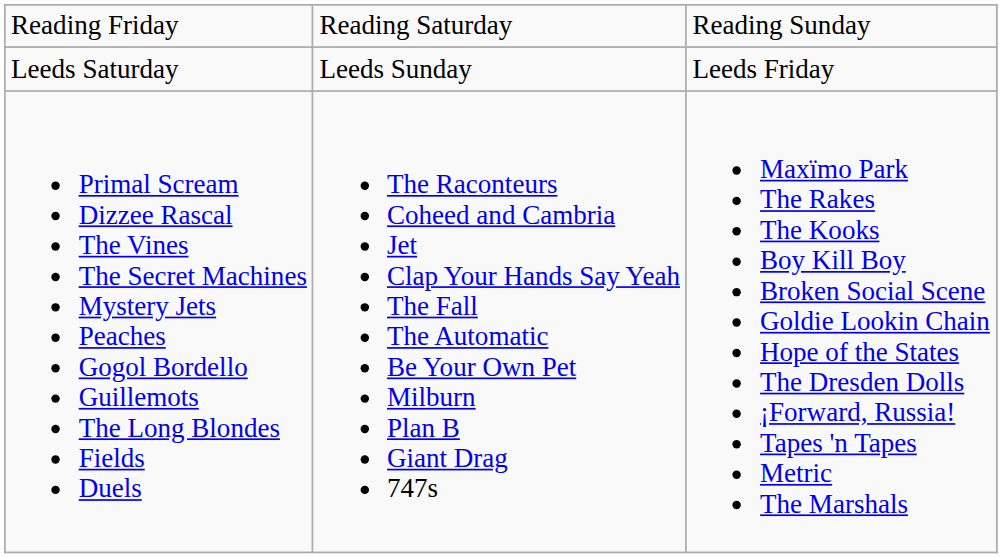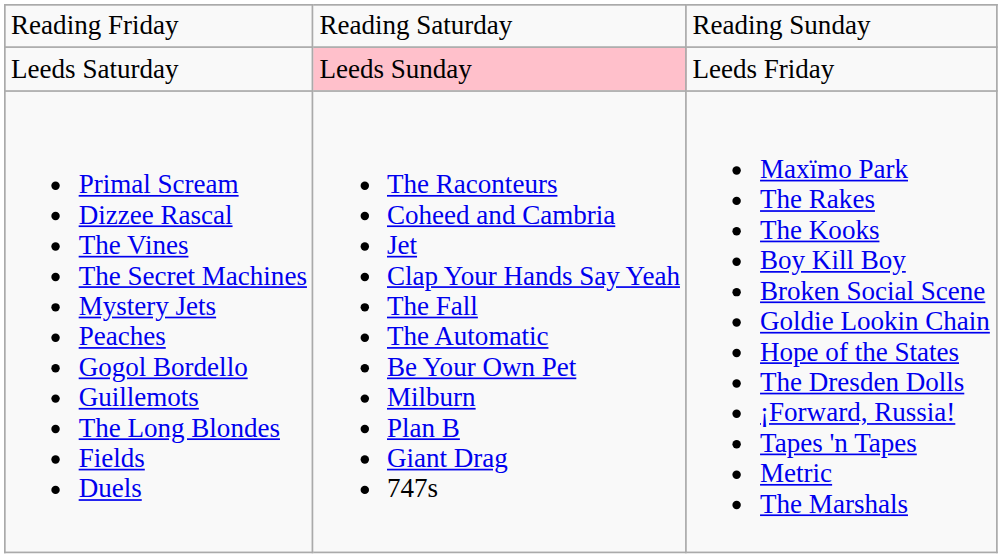Leeds Saturday | column 2: no background -> pink background
